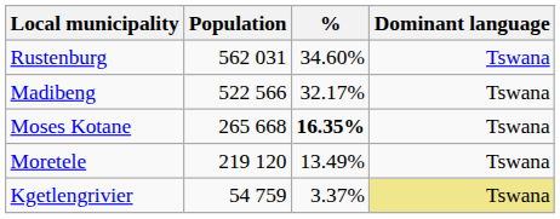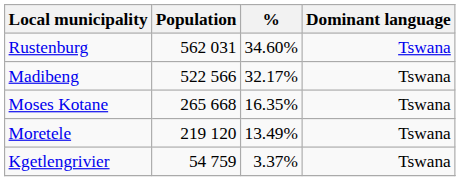Moses Kotane | %: bold -> normal
Kgetlengrivier | Dominant language: khaki background -> no background
